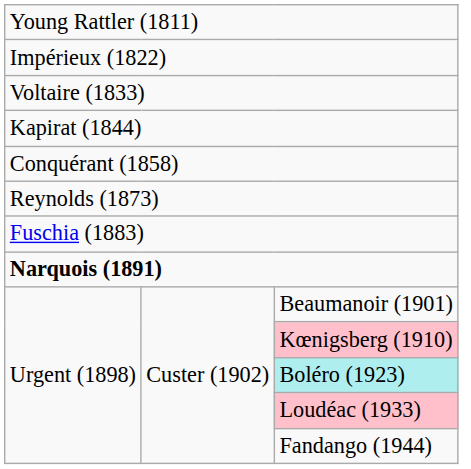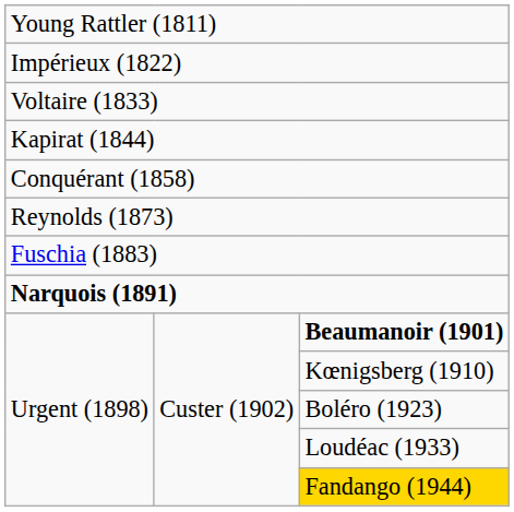Beaumanoir (1901) | column 3: normal -> bold
Kœnigsberg (1910) | column 3: pink background -> no background
Boléro (1923) | column 3: paleturquoise background -> no background
Loudéac (1933) | column 3: pink background -> no background
Fandango (1944) | column 3: no background -> gold background
